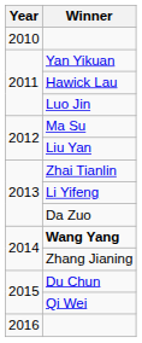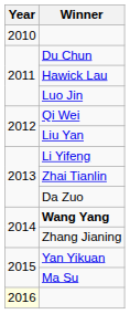row 3 | Winner: Yan Yikuan -> Du Chun
row 6 | Winner: Ma Su -> Qi Wei
row 8 | Winner: Zhai Tianlin -> Li Yifeng
row 9 | Winner: Li Yifeng -> Zhai Tianlin
row 13 | Winner: Du Chun -> Yan Yikuan
row 14 | Winner: Qi Wei -> Ma Su
row 15 | Year: no background -> lightyellow background
